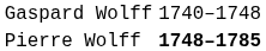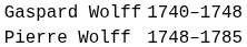Pierre Wolff | column 2: bold -> normal
